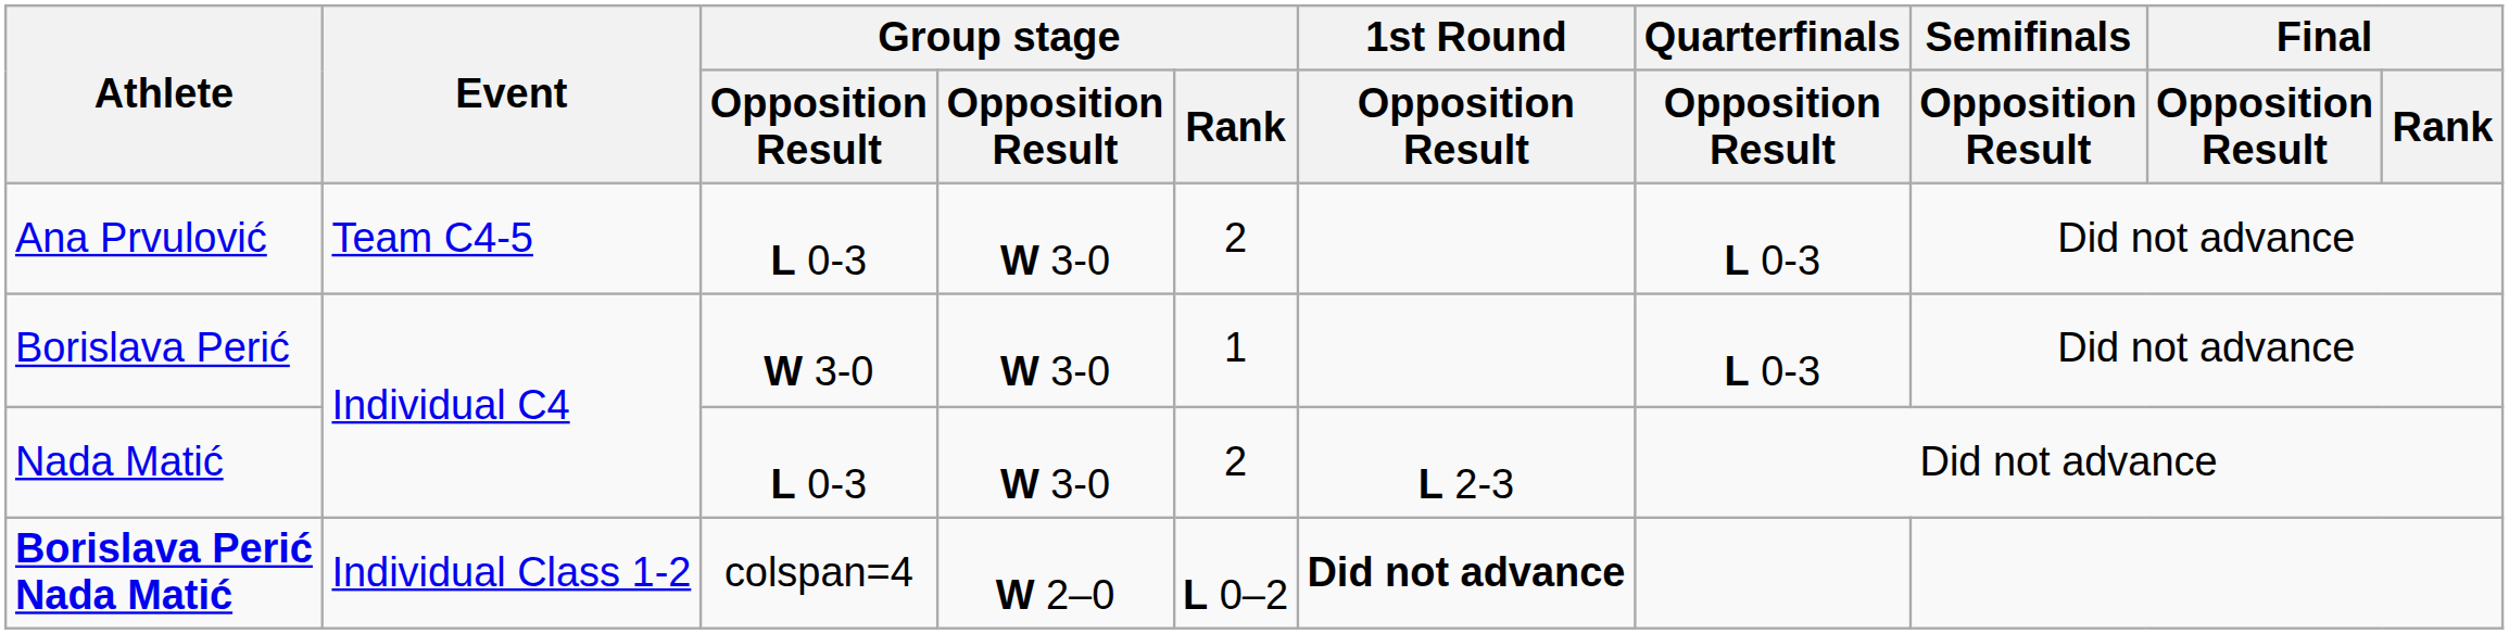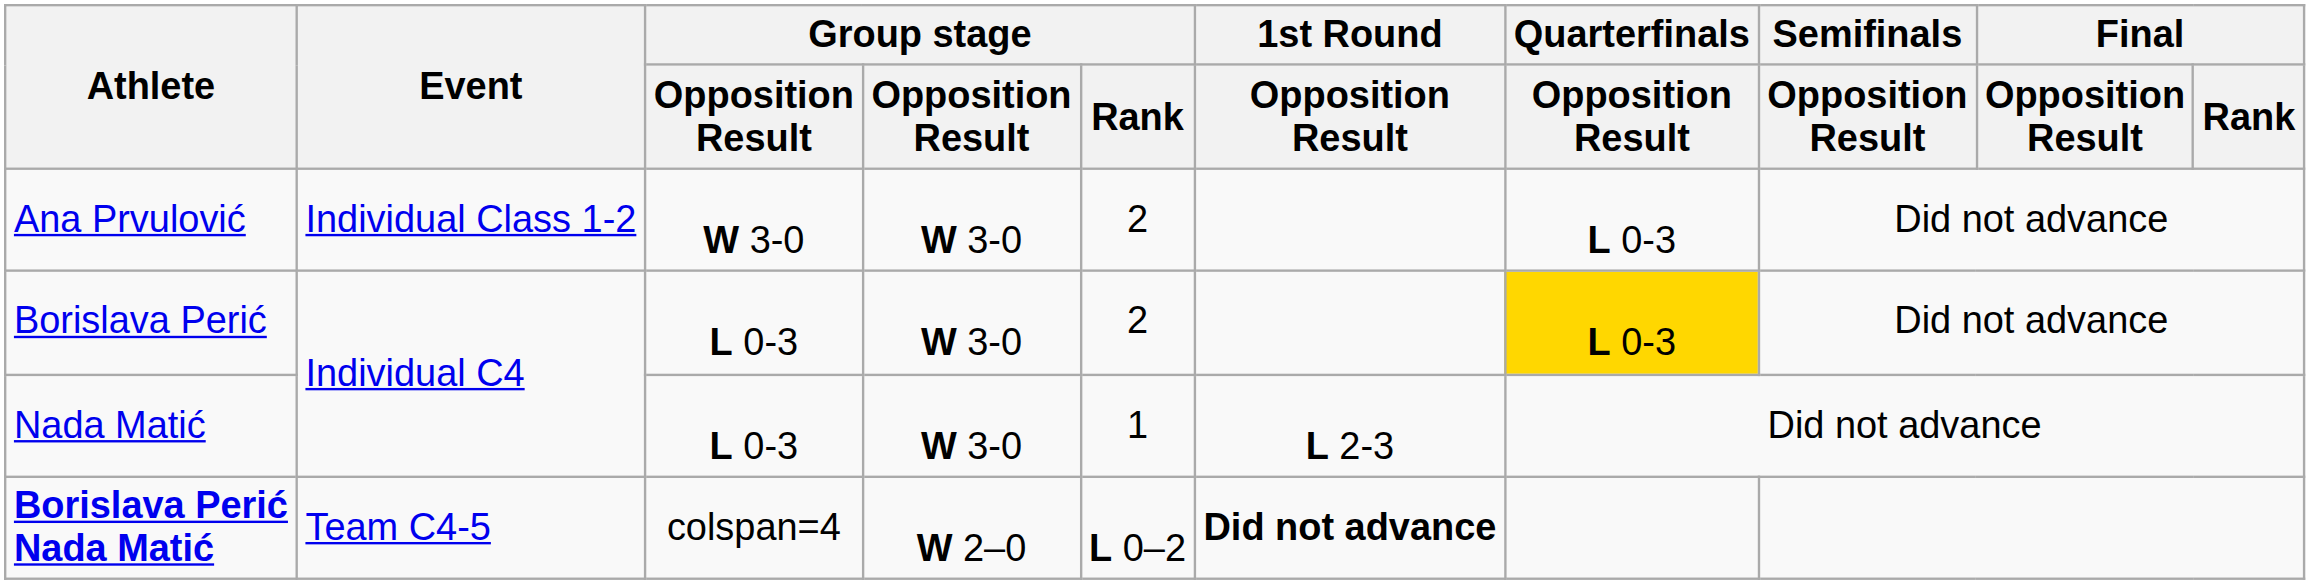Ana Prvulović | Event: Team C4-5 -> Individual Class 1-2
Ana Prvulović | column 3: L 0-3 -> W 3-0
Borislava Perić | column 3: W 3-0 -> L 0-3
Borislava Perić | Group stage / Rank: 1 -> 2
Borislava Perić | Quarterfinals / Opposition Result: no background -> gold background
Nada Matić | Group stage / Rank: 2 -> 1
Borislava Perić Nada Matić | Event: Individual Class 1-2 -> Team C4-5
